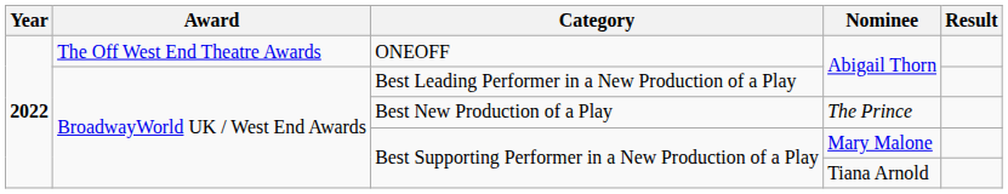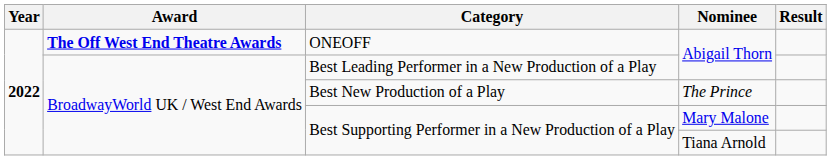ONEOFF | Award: normal -> bold
